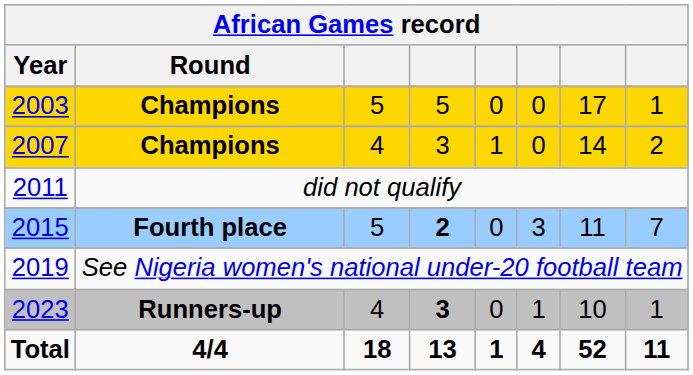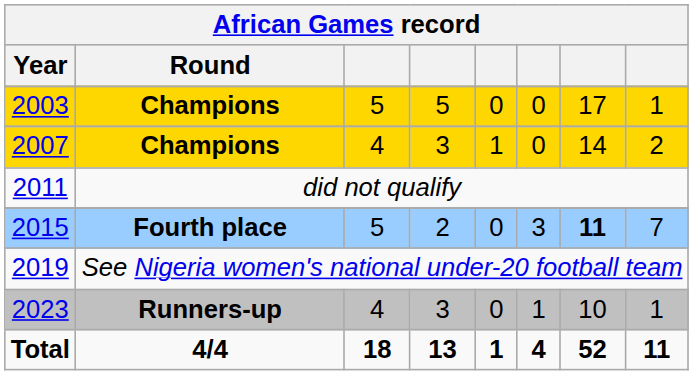2015 | column 4: bold -> normal
2015 | column 7: normal -> bold
2023 | column 4: bold -> normal
